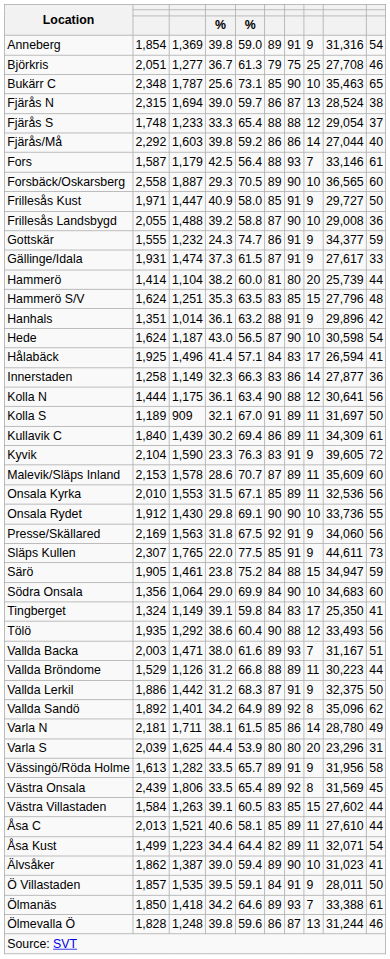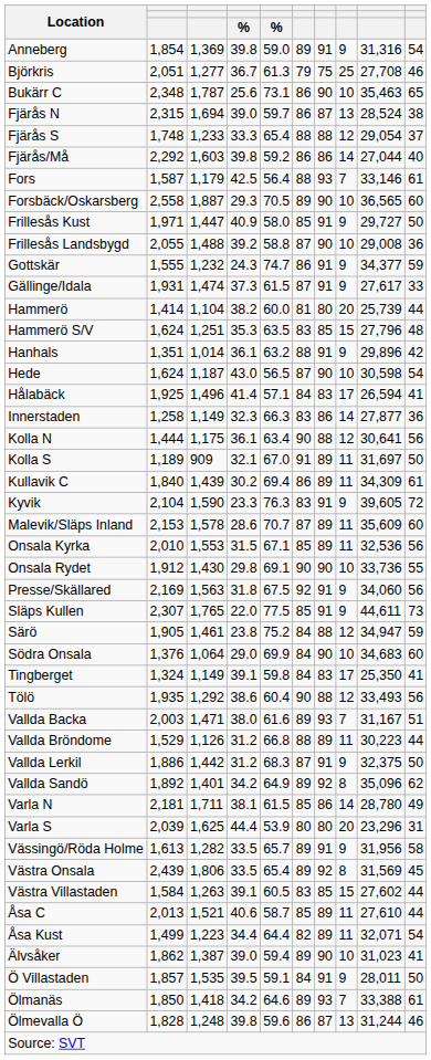Bukärr C | column 6: 85 -> 86
Särö | column 8: 15 -> 12
Södra Onsala | column 2: 1,356 -> 1,376
Åsa C | column 5: 58.1 -> 58.7
